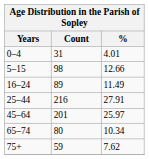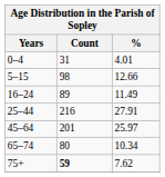75+ | Count: normal -> bold
